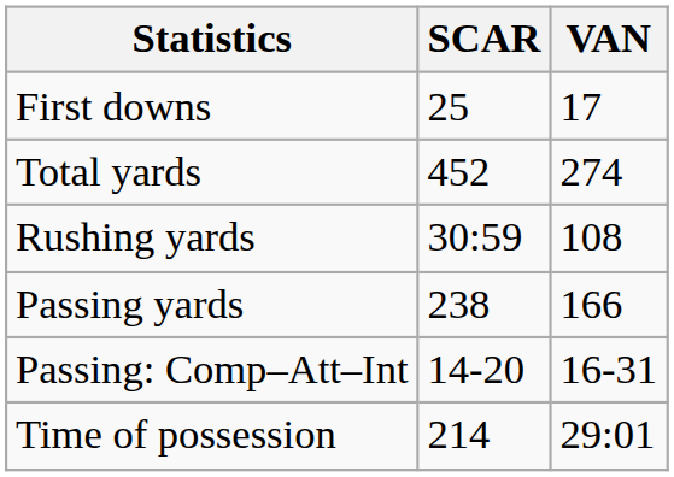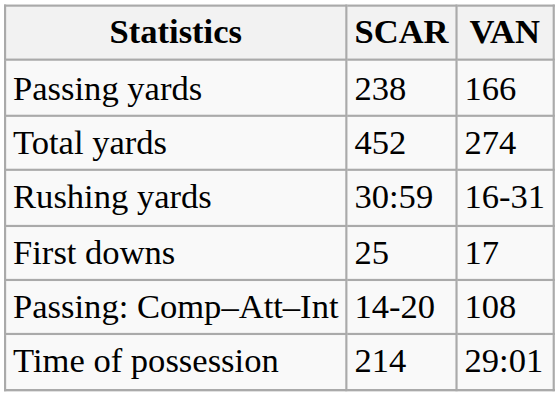rows swapped: First downs <-> Passing yards
Rushing yards | VAN: 108 -> 16-31
Passing: Comp–Att–Int | VAN: 16-31 -> 108
